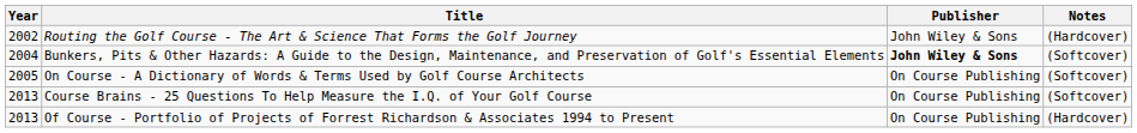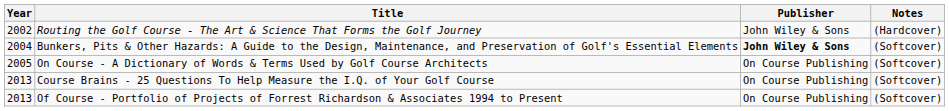row 6 | Notes: (Hardcover) -> (Softcover)
